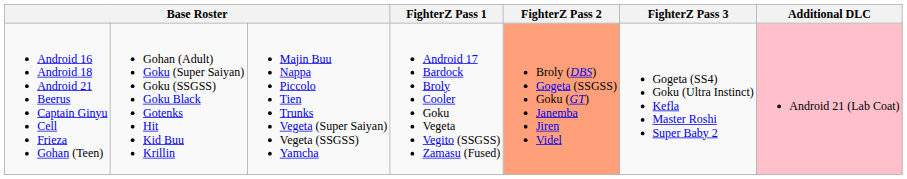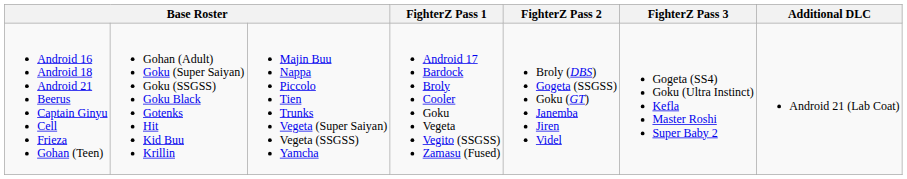row 2 | FighterZ Pass 2: lightsalmon background -> no background
row 2 | Additional DLC: pink background -> no background
